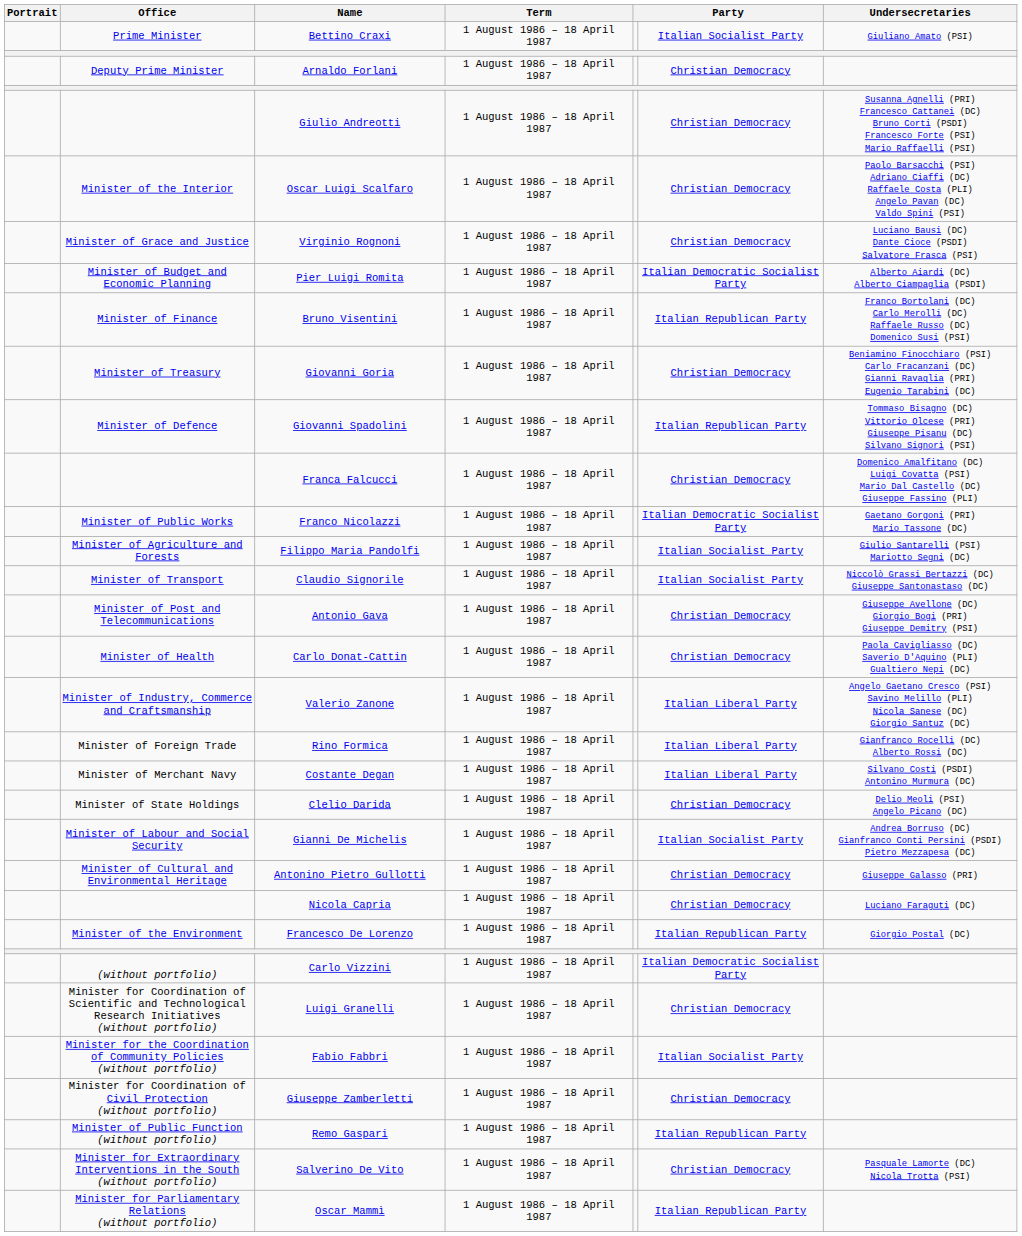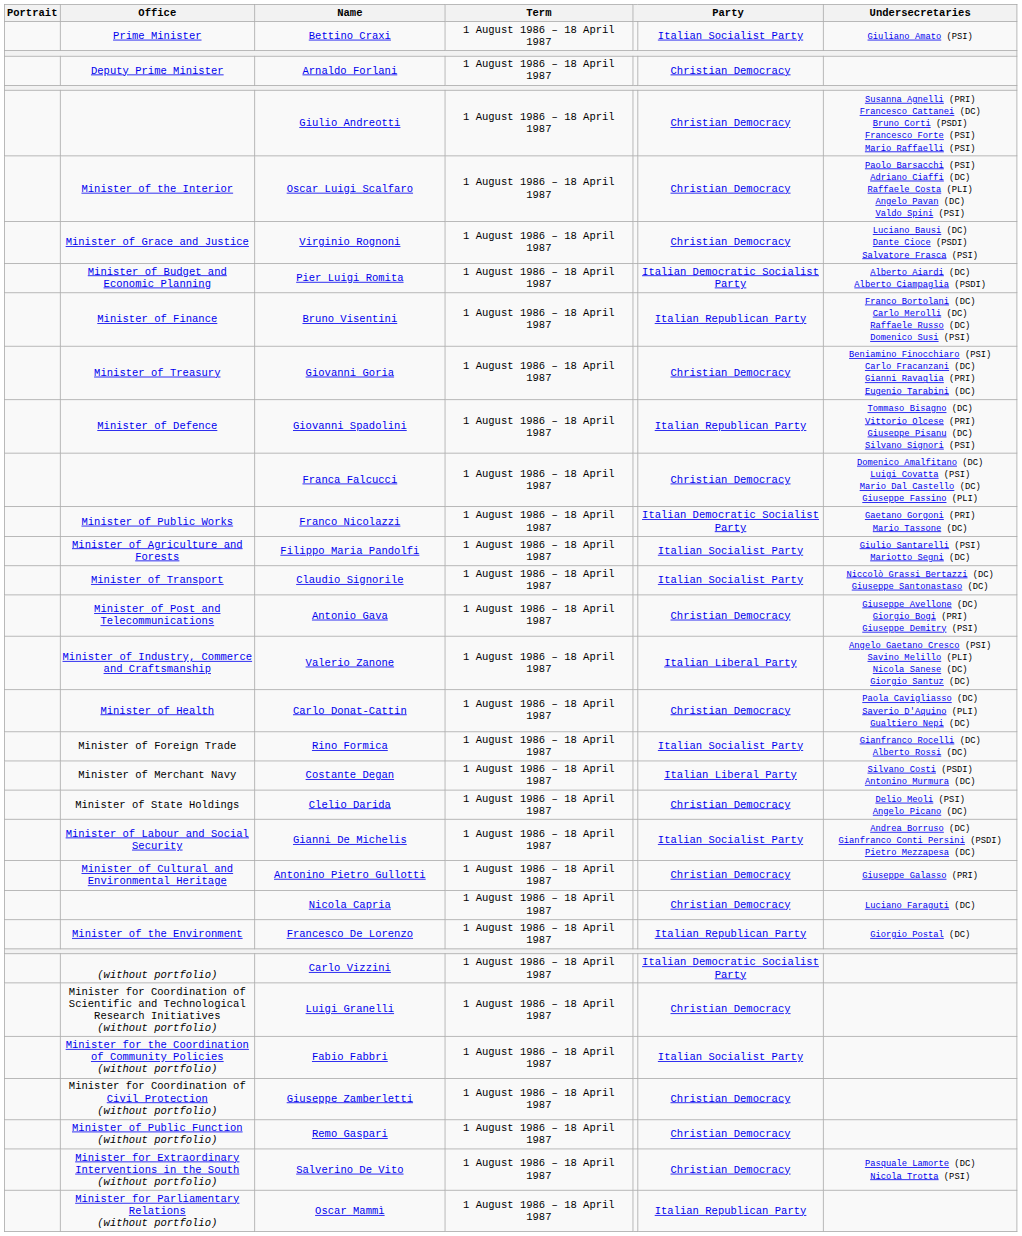rows swapped: Valerio Zanone <-> Carlo Donat-Cattin
Rino Formica | column 6: Italian Liberal Party -> Italian Socialist Party
Remo Gaspari | column 6: Italian Republican Party -> Christian Democracy
